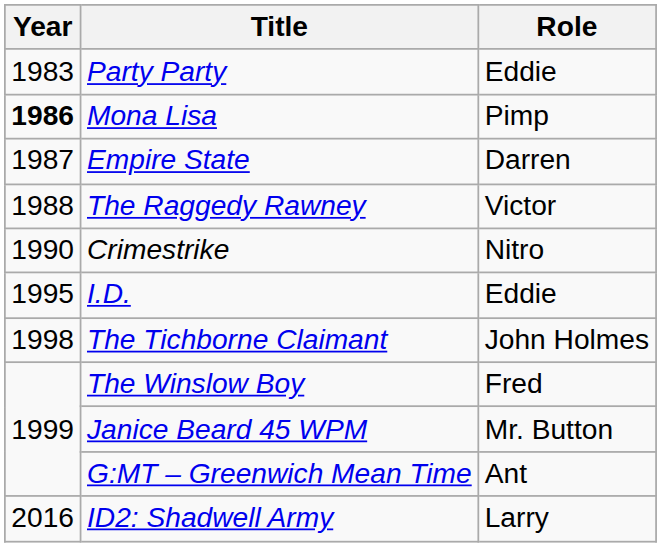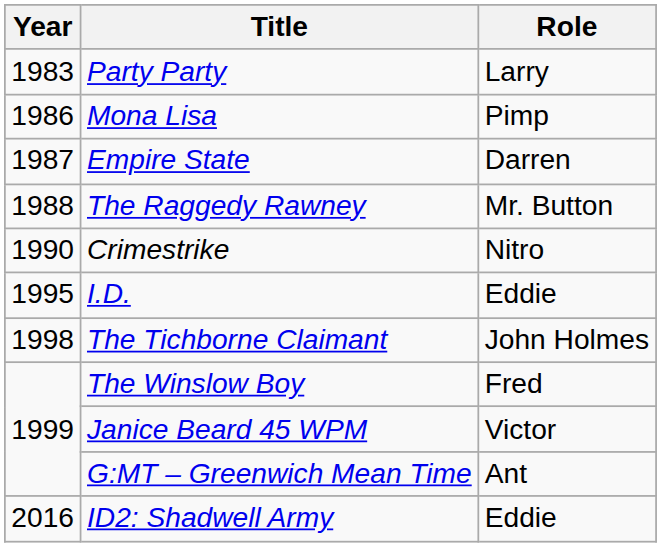Party Party | Role: Eddie -> Larry
Mona Lisa | Year: bold -> normal
The Raggedy Rawney | Role: Victor -> Mr. Button
Janice Beard 45 WPM | Role: Mr. Button -> Victor
ID2: Shadwell Army | Role: Larry -> Eddie
